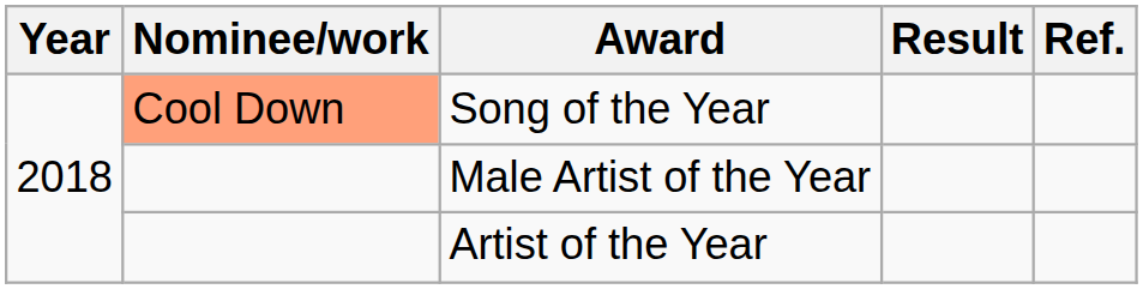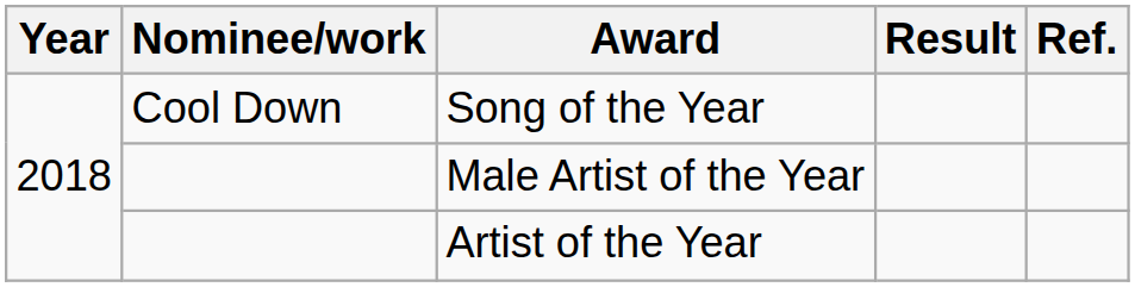Song of the Year | Nominee/work: lightsalmon background -> no background
